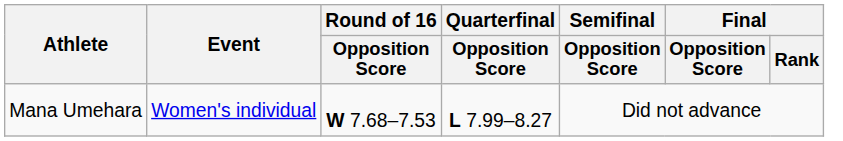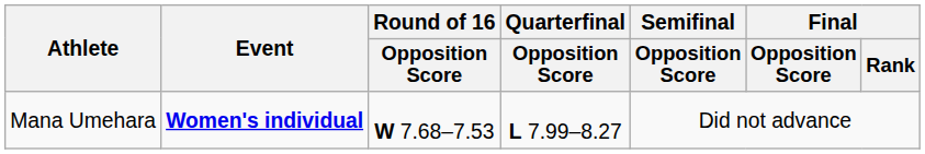Mana Umehara | Event: normal -> bold
